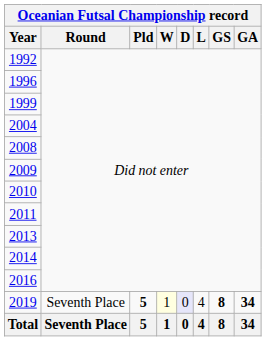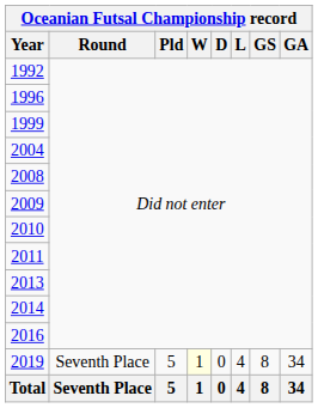2019 | Pld: bold -> normal
2019 | D: lavender background -> no background
2019 | GS: bold -> normal
2019 | GA: bold -> normal
